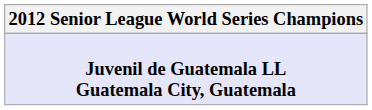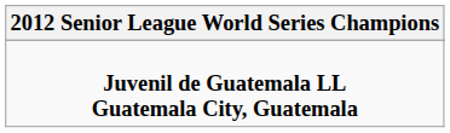row 2 | column 1: lavender background -> no background
